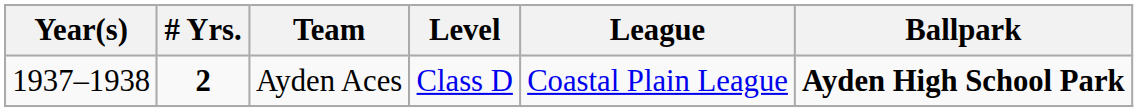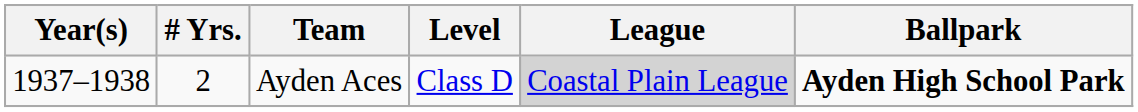Ayden Aces | # Yrs.: bold -> normal
Ayden Aces | League: no background -> lightgrey background
